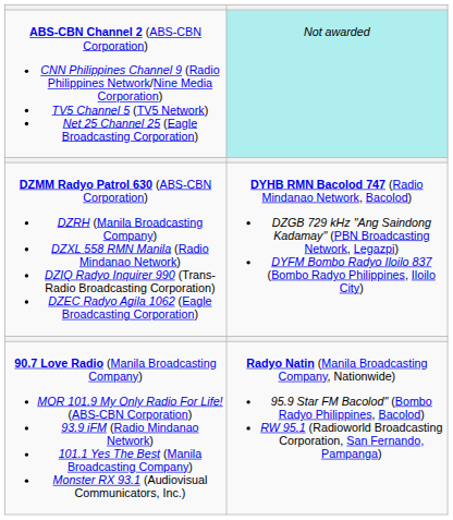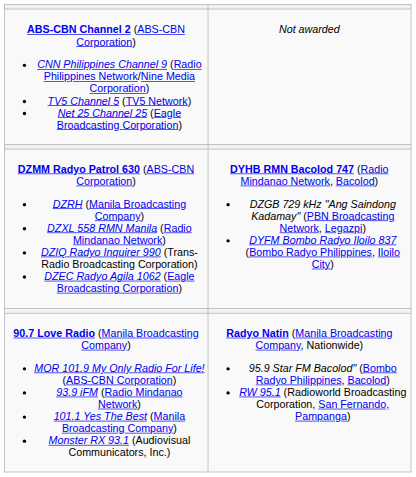row 2 | column 2: paleturquoise background -> no background
